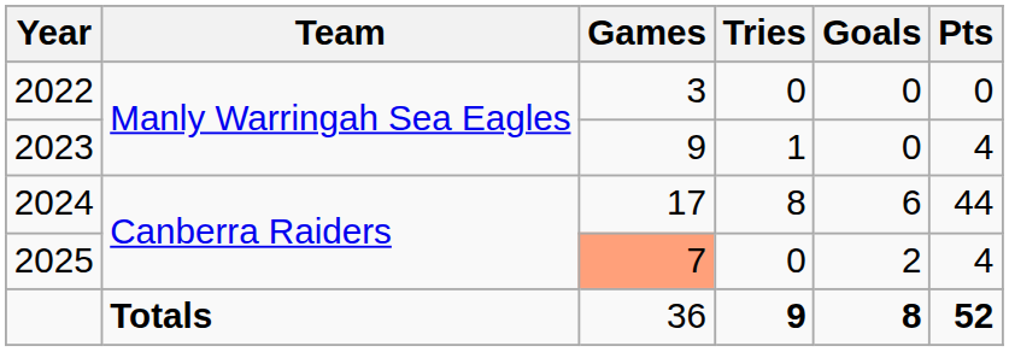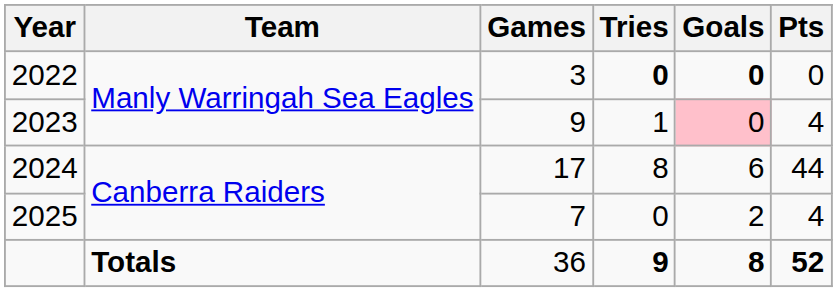2022 | Tries: normal -> bold
2022 | Goals: normal -> bold
2023 | Goals: no background -> pink background
2025 | Games: lightsalmon background -> no background
